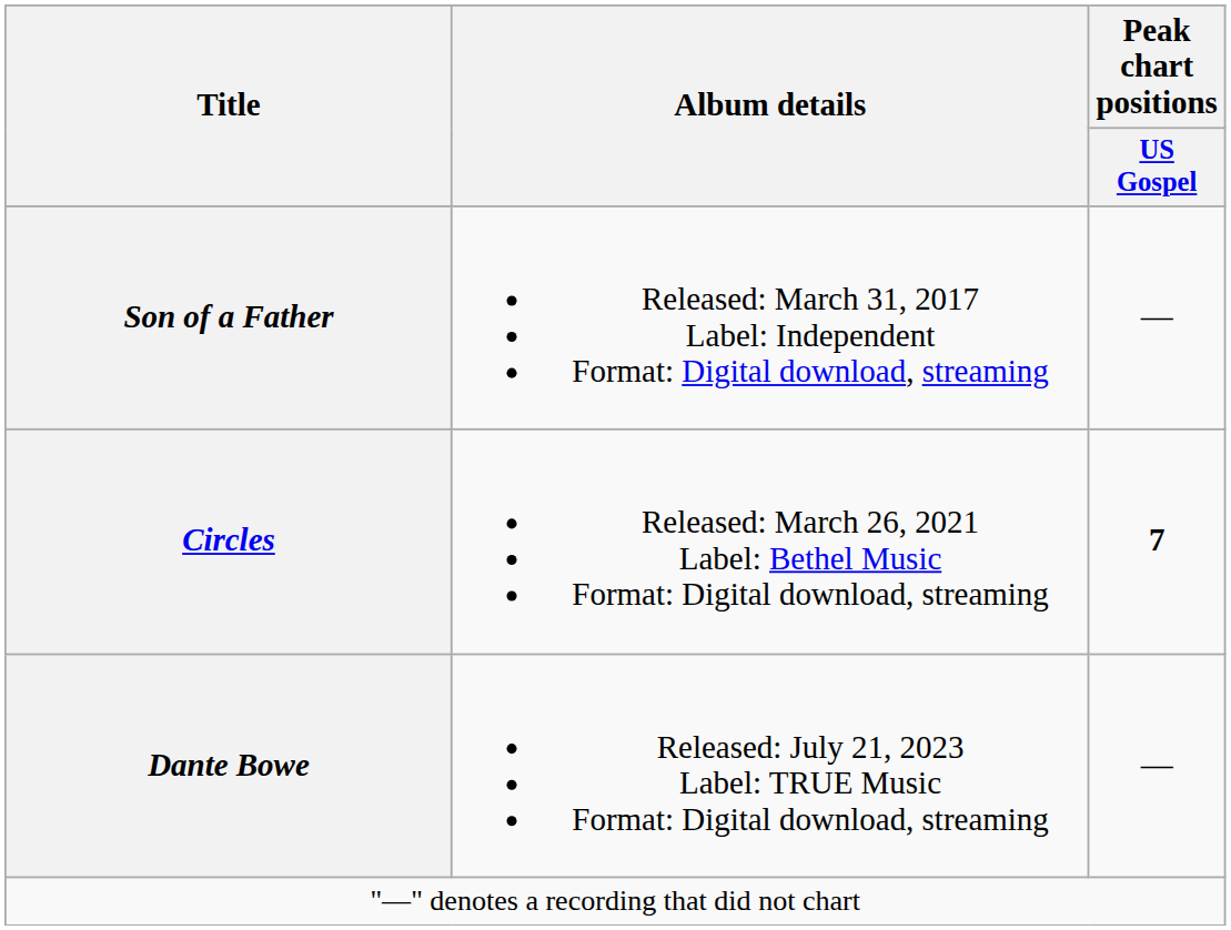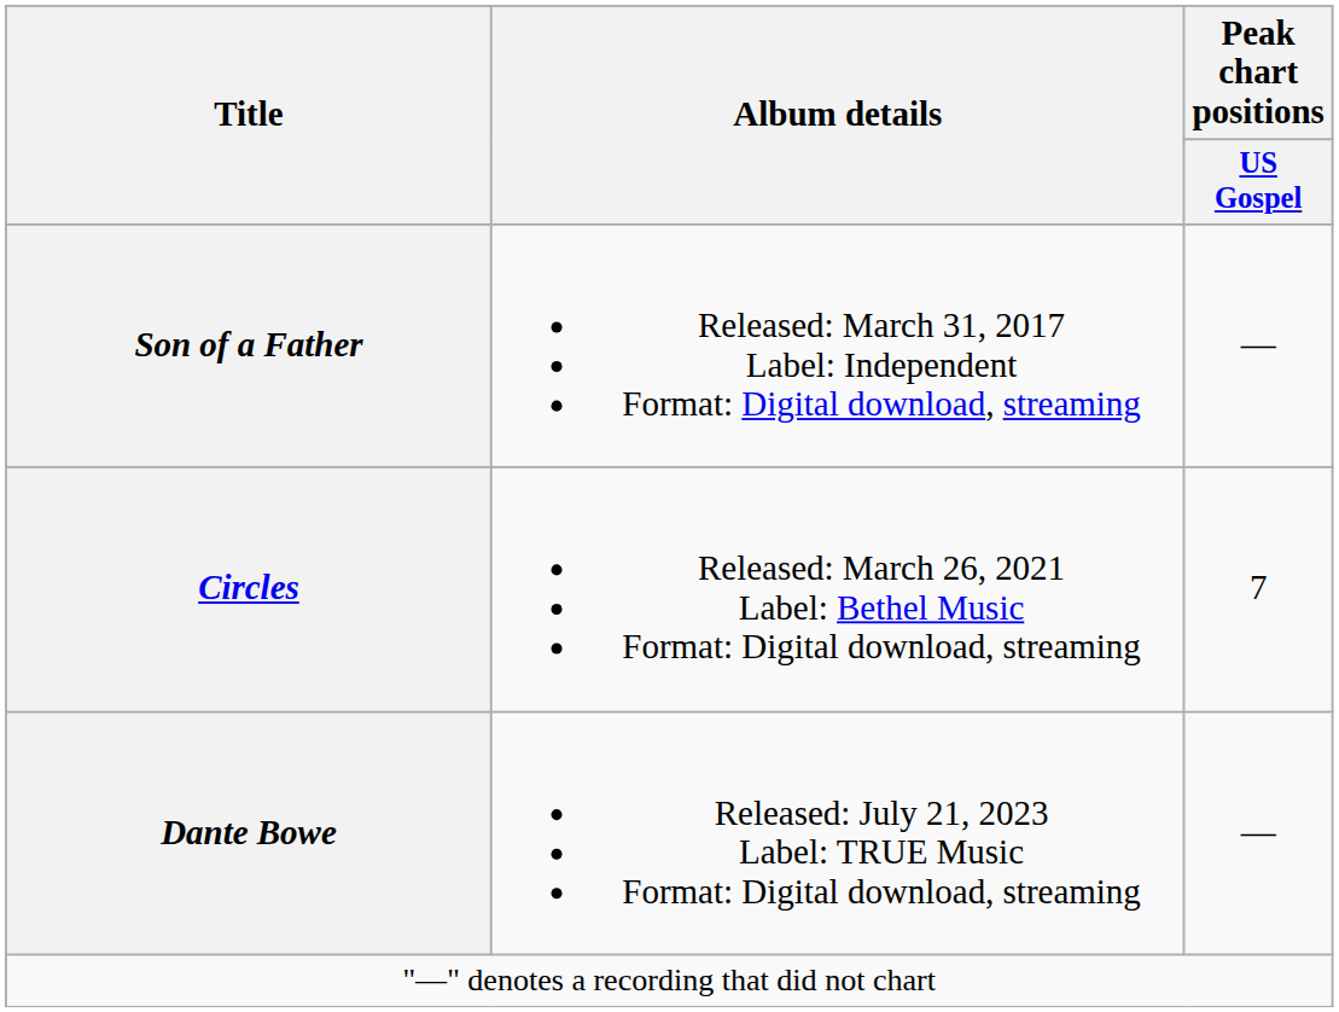Circles | Peak chart positions / US Gospel: bold -> normal
